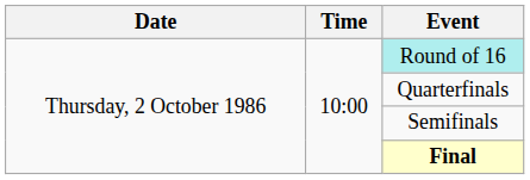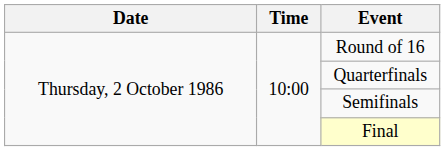Round of 16 | Event: paleturquoise background -> no background
Final | Event: bold -> normal
